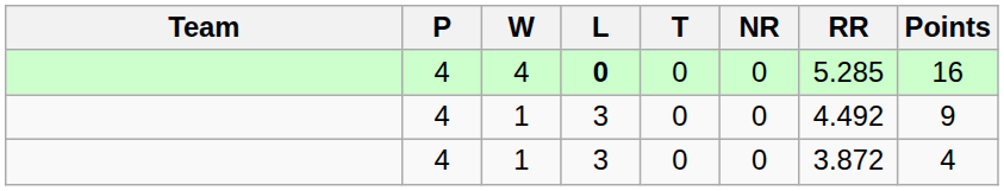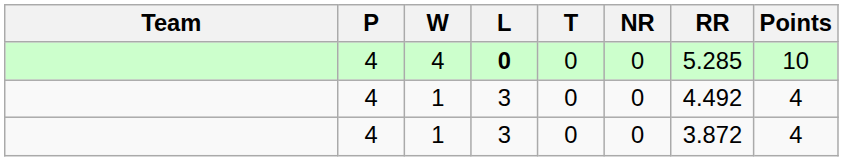row 2 | Points: 16 -> 10
row 3 | Points: 9 -> 4
